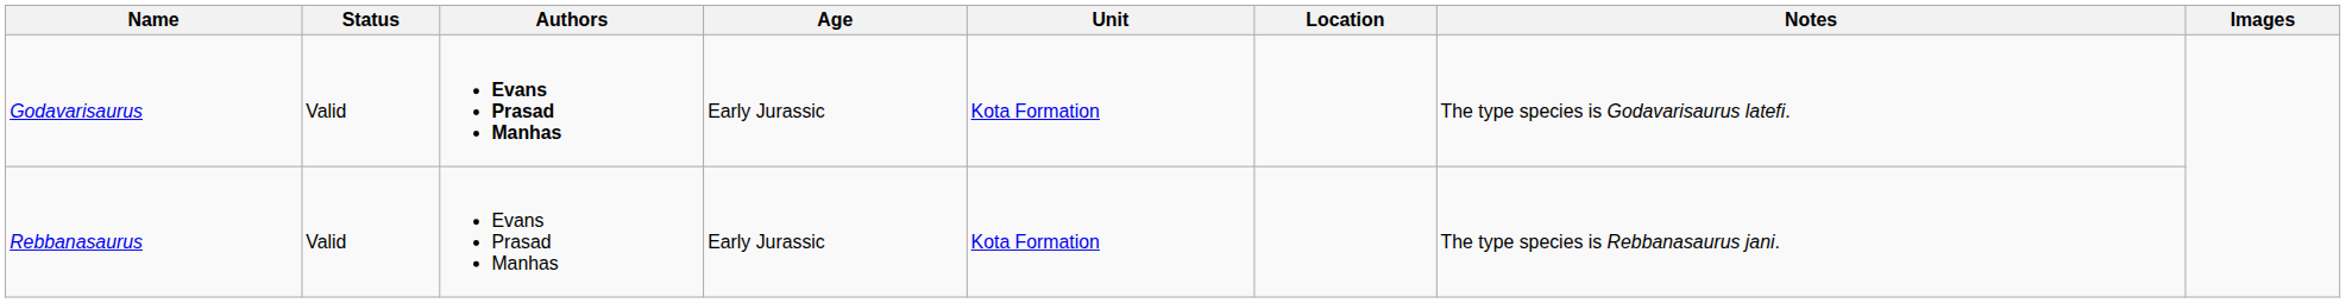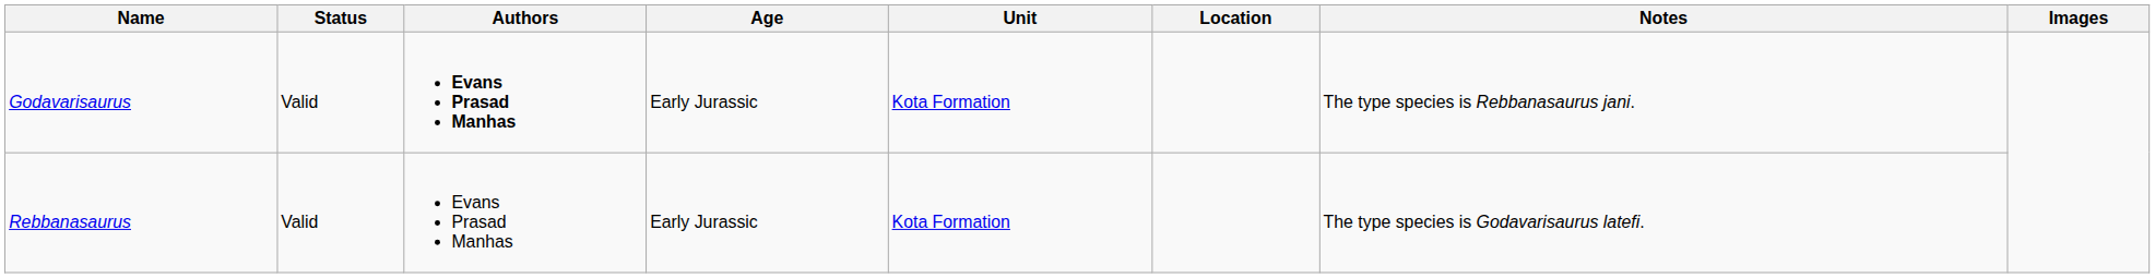Godavarisaurus | Notes: The type species is Godavarisaurus latefi. -> The type species is Rebbanasaurus jani.
Rebbanasaurus | Notes: The type species is Rebbanasaurus jani. -> The type species is Godavarisaurus latefi.
